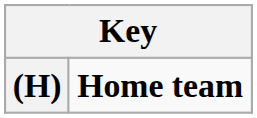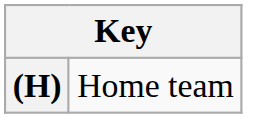(H) | column 2: bold -> normal
